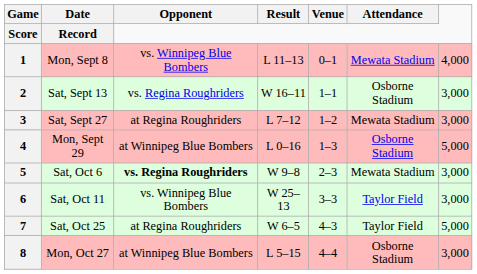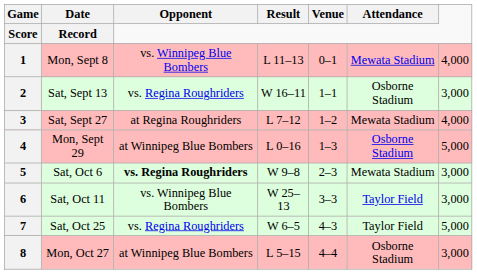3 | column 7: 3,000 -> 4,000
7 | Opponent: at Regina Roughriders -> vs. Regina Roughriders
